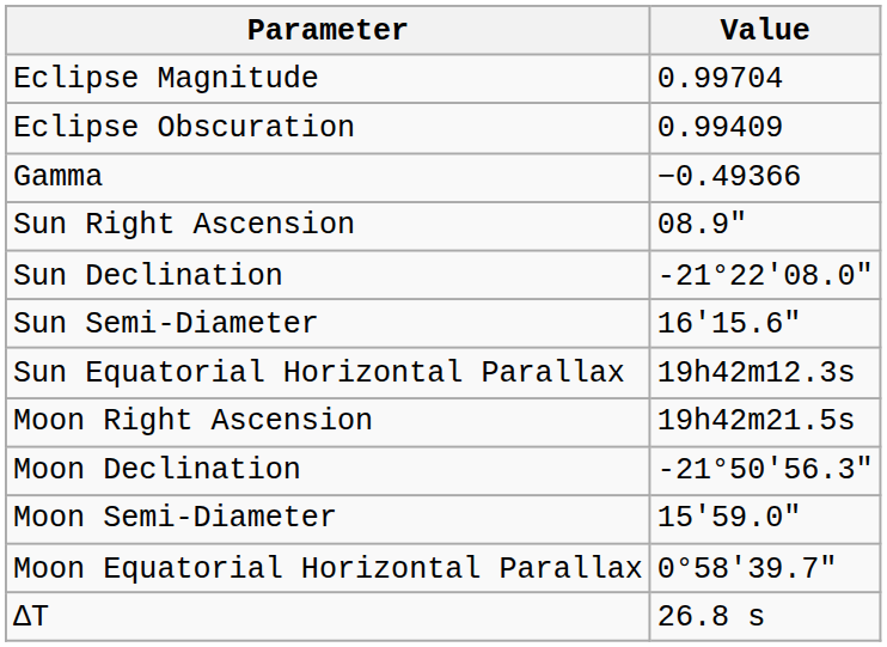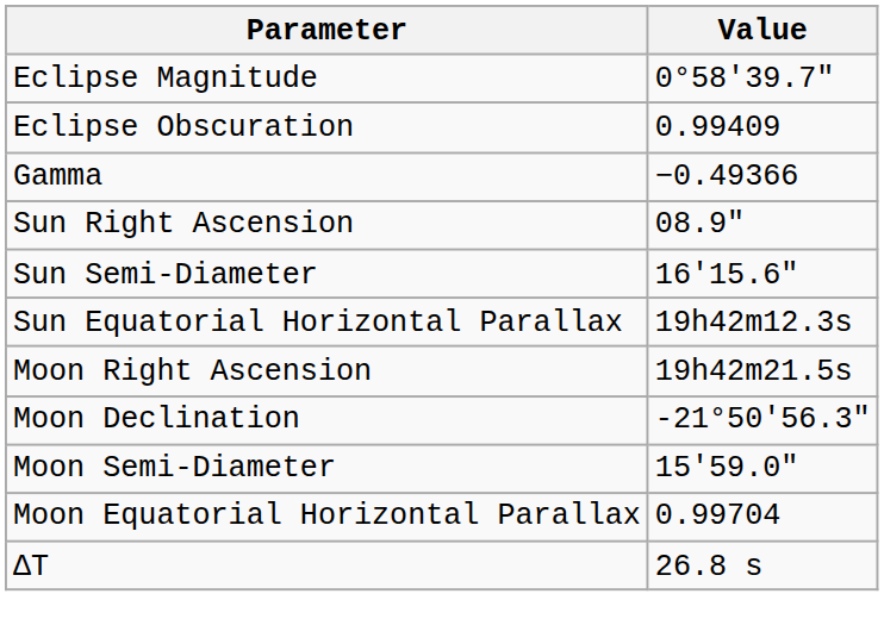Eclipse Magnitude | Value: 0.99704 -> 0°58'39.7"
- row: Sun Declination | -21°22'08.0"
Moon Equatorial Horizontal Parallax | Value: 0°58'39.7" -> 0.99704
